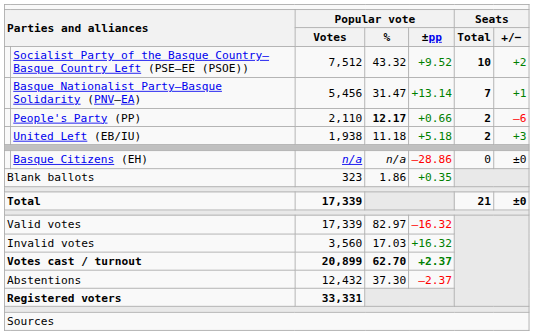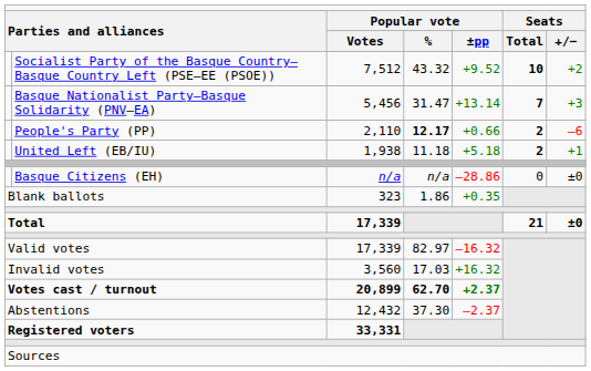Basque Nationalist Party–Basque Solidarity (PNV–EA) | column 7: +1 -> +3
United Left (EB/IU) | column 7: +3 -> +1
